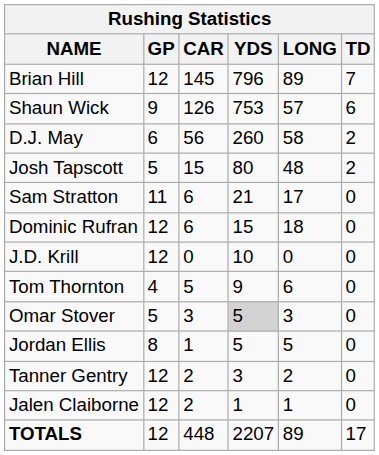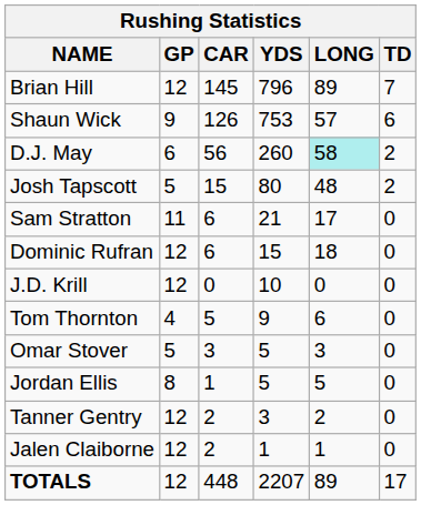D.J. May | LONG: no background -> paleturquoise background
Omar Stover | YDS: lightgrey background -> no background
